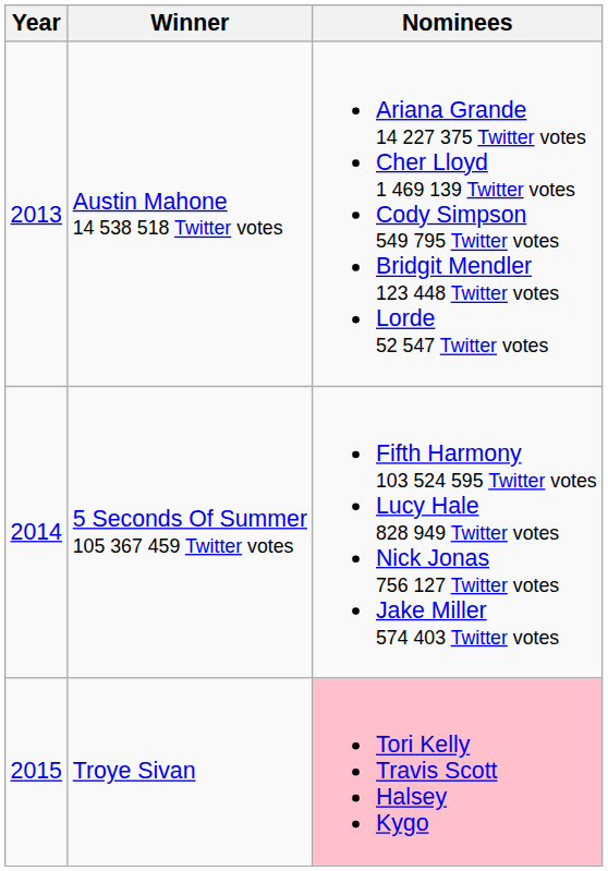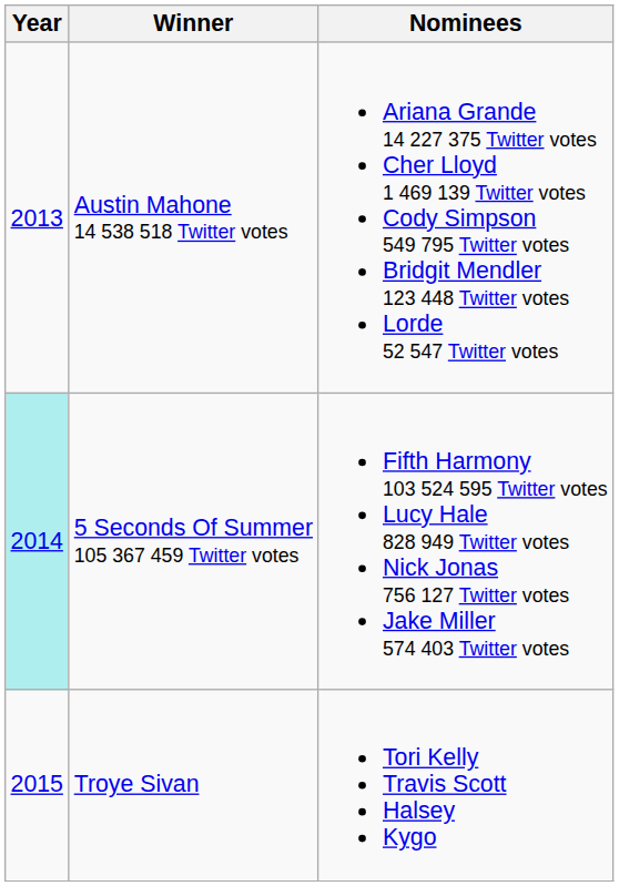5 Seconds Of Summer 105 367 459 Twitter votes | Year: no background -> paleturquoise background
Troye Sivan | Nominees: pink background -> no background
